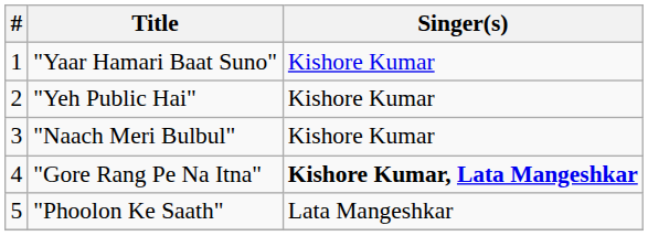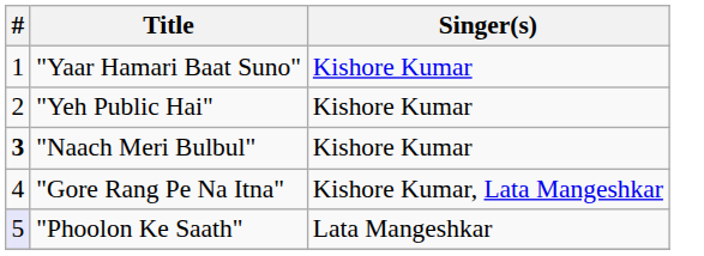"Naach Meri Bulbul" | #: normal -> bold
"Gore Rang Pe Na Itna" | Singer(s): bold -> normal
"Phoolon Ke Saath" | #: no background -> lavender background
